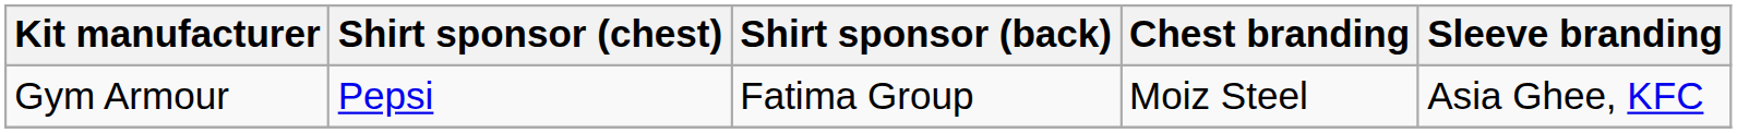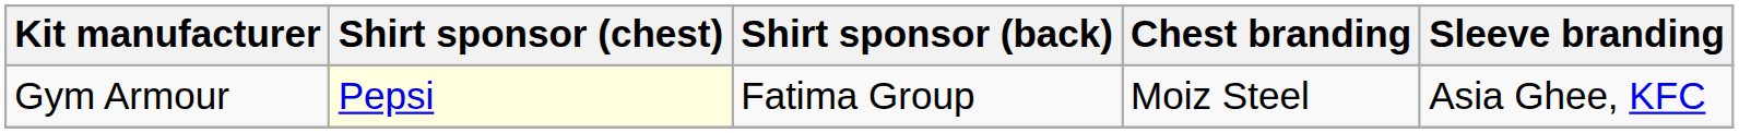Gym Armour | Shirt sponsor (chest): no background -> lightyellow background
